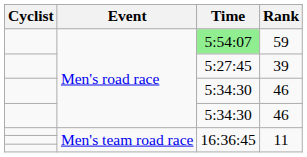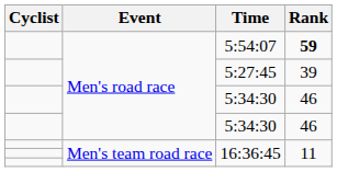5:54:07 | Time: lightgreen background -> no background
5:54:07 | Rank: normal -> bold
